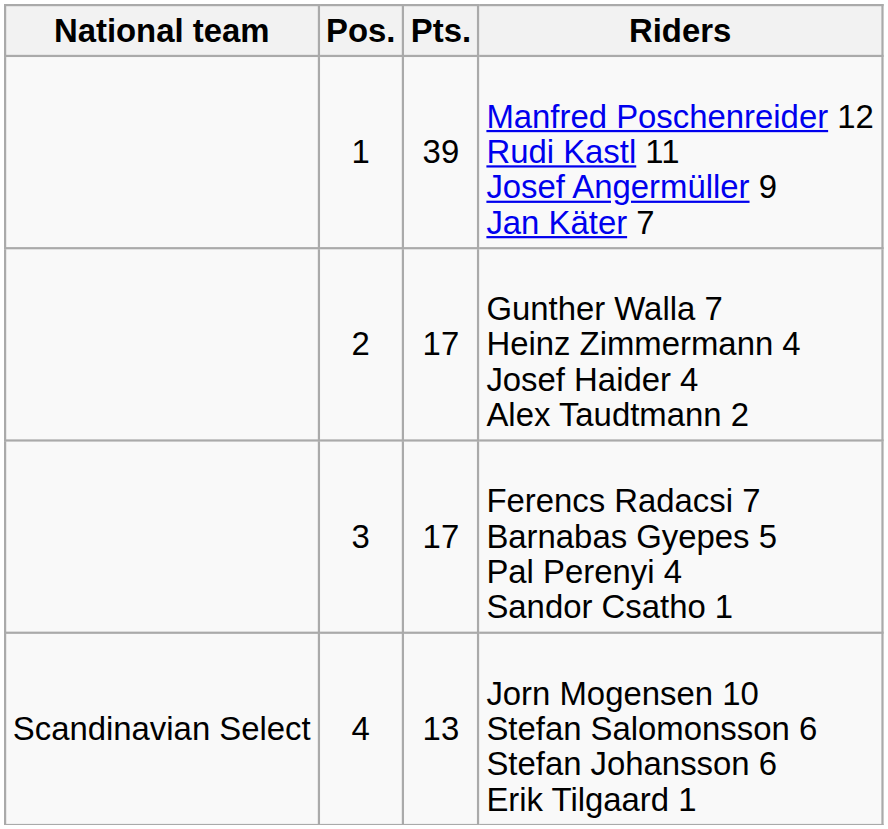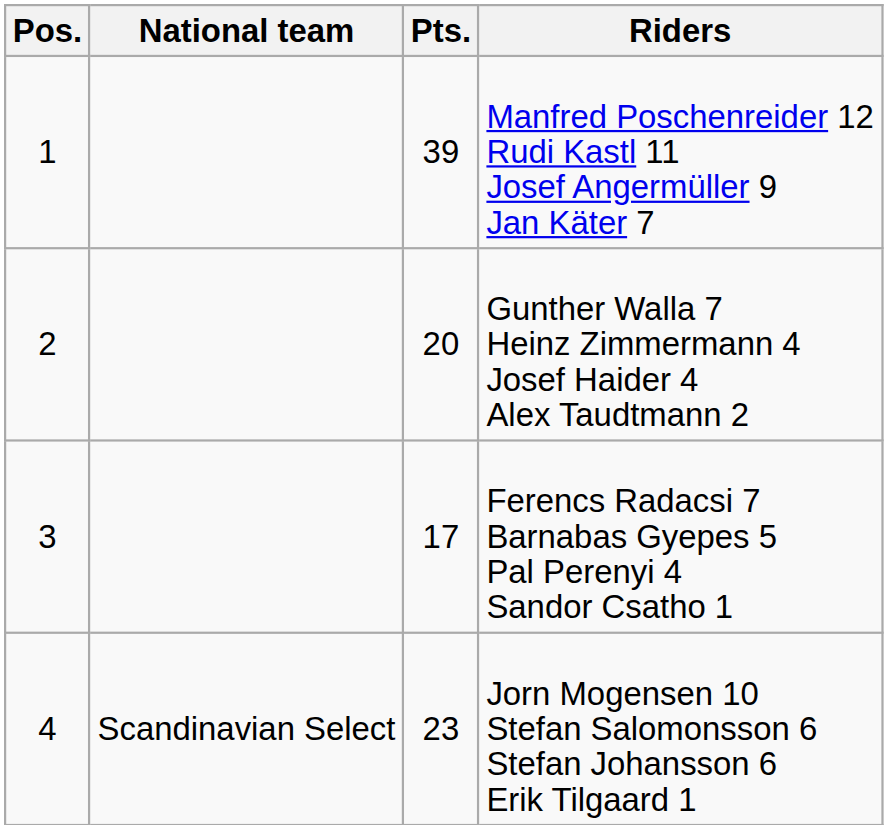columns swapped: Pos. <-> National team
row 3 | Pts.: 17 -> 20
row 5 | Pts.: 13 -> 23
